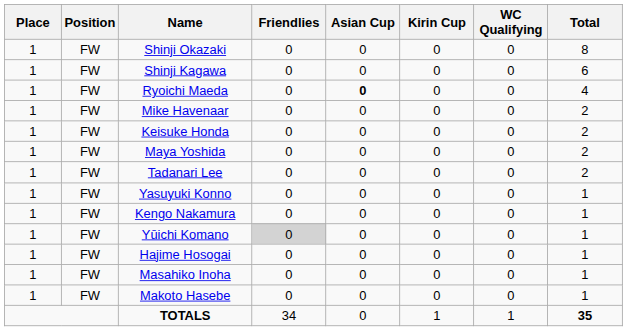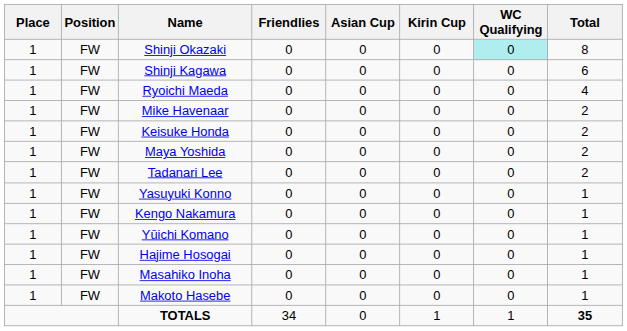Shinji Okazaki | WC Qualifying: no background -> paleturquoise background
Ryoichi Maeda | Asian Cup: bold -> normal
Yūichi Komano | Friendlies: lightgrey background -> no background
